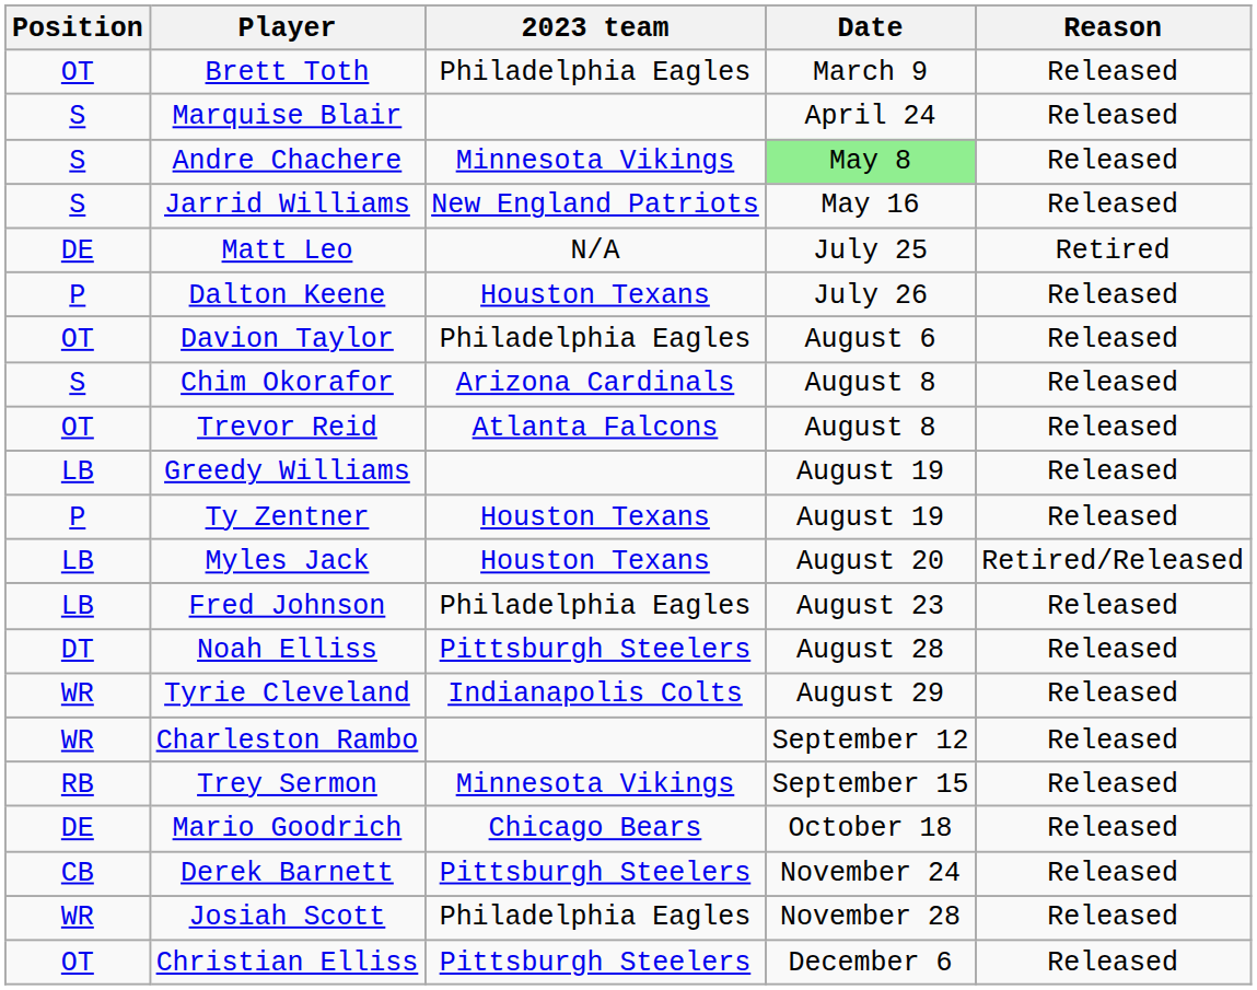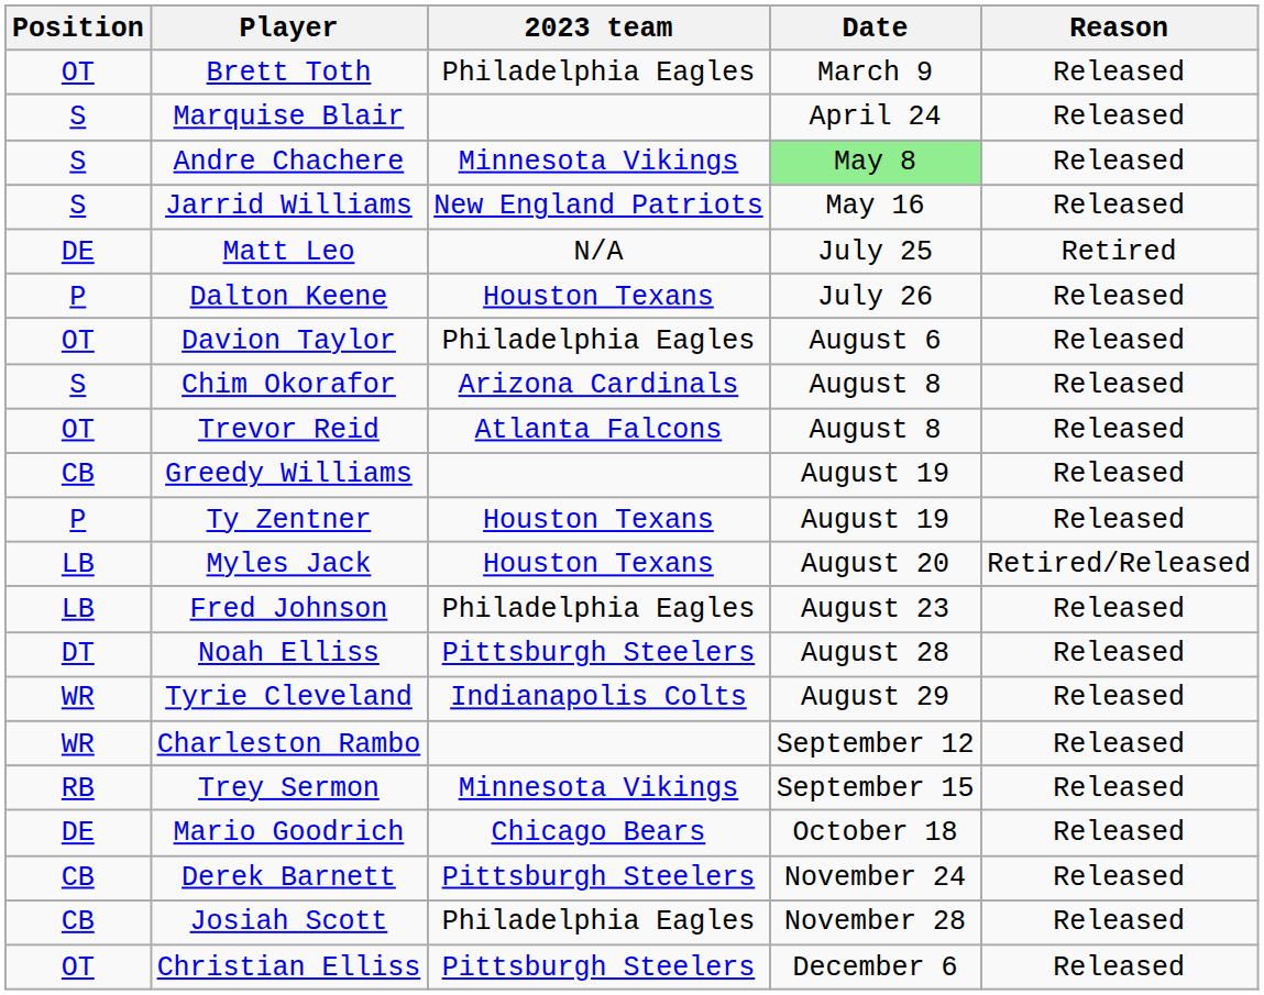Greedy Williams | Position: LB -> CB
Josiah Scott | Position: WR -> CB
